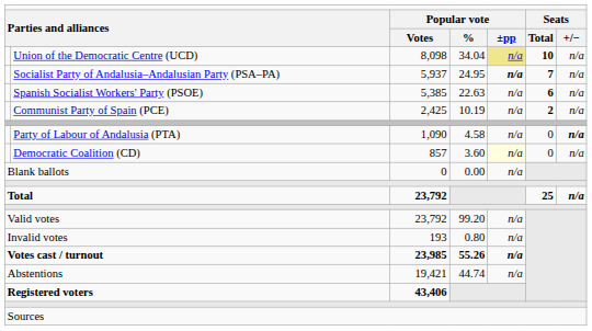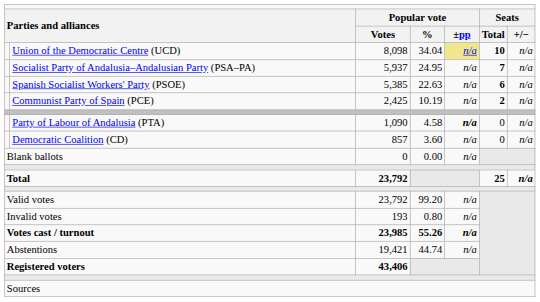Socialist Party of Andalusia–Andalusian Party (PSA–PA) | column 5: bold -> normal
Party of Labour of Andalusia (PTA) | column 5: normal -> bold
Party of Labour of Andalusia (PTA) | column 7: bold -> normal
Democratic Coalition (CD) | column 5: lightyellow background -> no background
